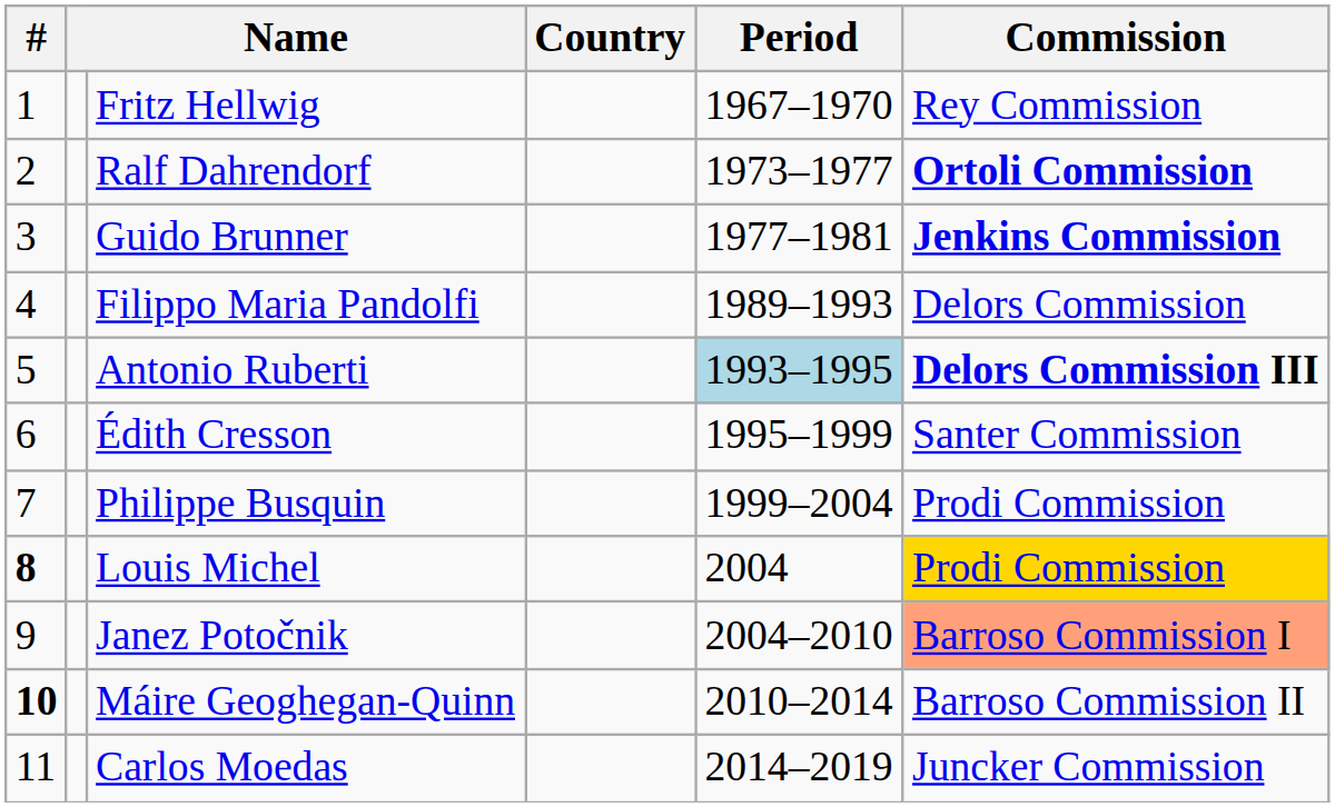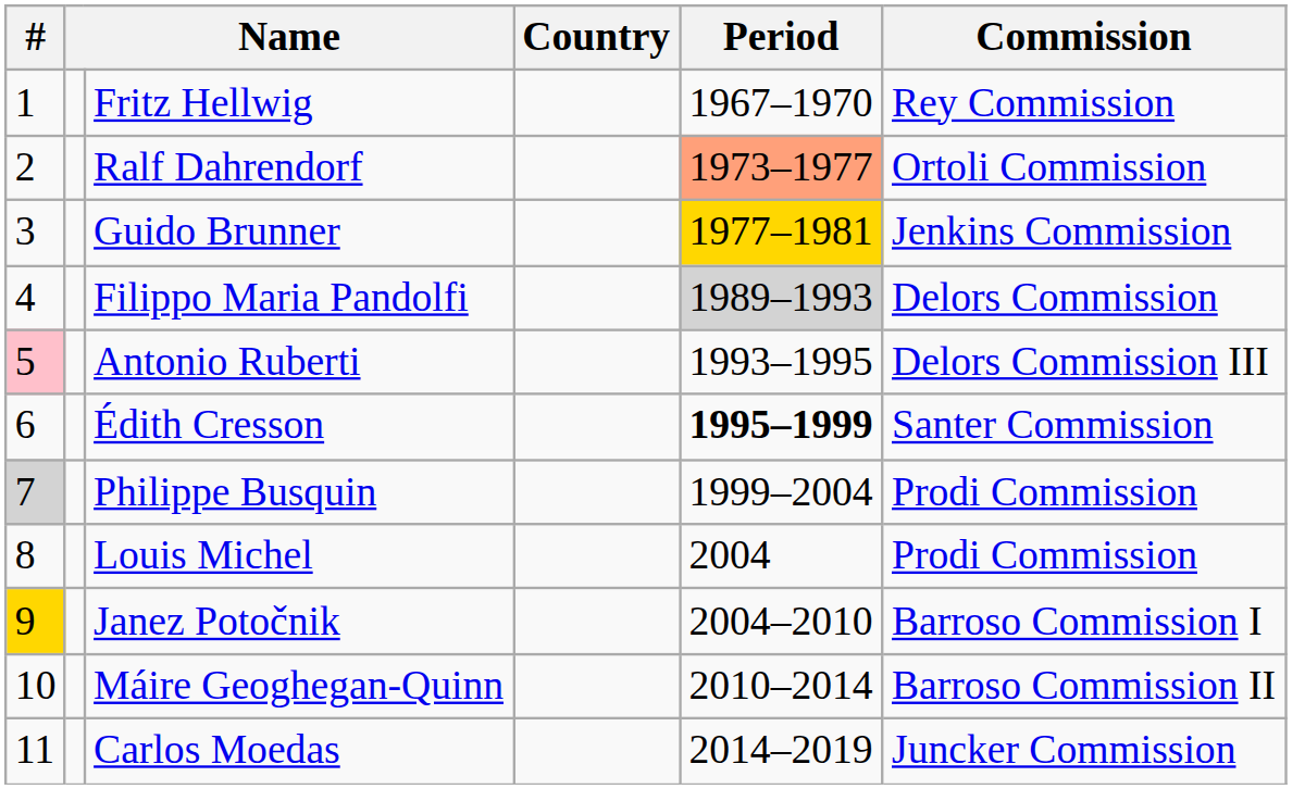Ralf Dahrendorf | Period: no background -> lightsalmon background
Ralf Dahrendorf | Commission: bold -> normal
Guido Brunner | Period: no background -> gold background
Guido Brunner | Commission: bold -> normal
Filippo Maria Pandolfi | Period: no background -> lightgrey background
Antonio Ruberti | #: no background -> pink background
Antonio Ruberti | Period: lightblue background -> no background
Antonio Ruberti | Commission: bold -> normal
Édith Cresson | Period: normal -> bold
Philippe Busquin | #: no background -> lightgrey background
Louis Michel | #: bold -> normal
Louis Michel | Commission: gold background -> no background
Janez Potočnik | #: no background -> gold background
Janez Potočnik | Commission: lightsalmon background -> no background
Máire Geoghegan-Quinn | #: bold -> normal
